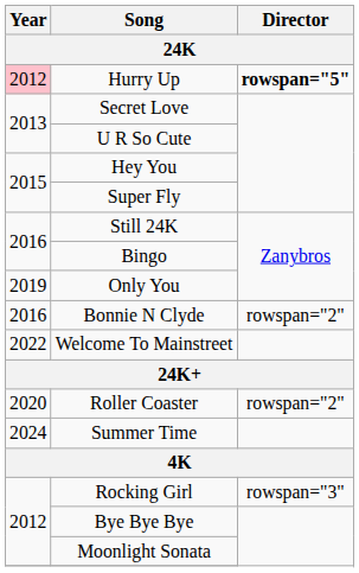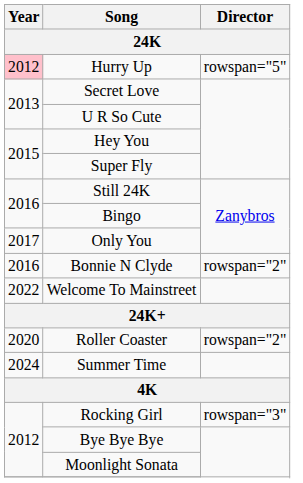Hurry Up | Director: bold -> normal
Only You | Year: 2019 -> 2017
